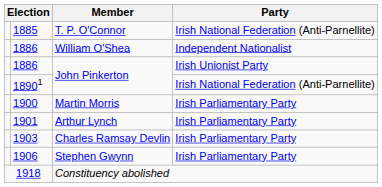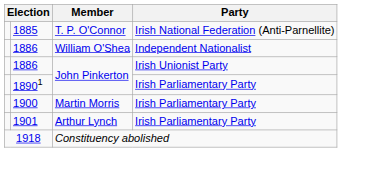18901 | Party: Irish National Federation (Anti-Parnellite) -> Irish Parliamentary Party
- row: 1903 | Charles Ramsay Devlin | Irish Parliamentary Party
- row: 1906 | Stephen Gwynn | Irish Parliamentary Party
